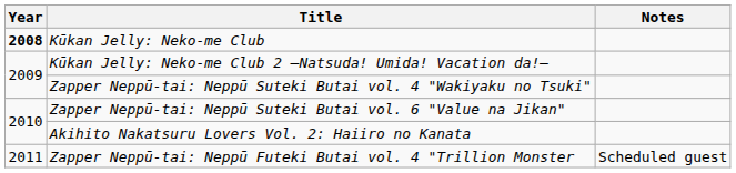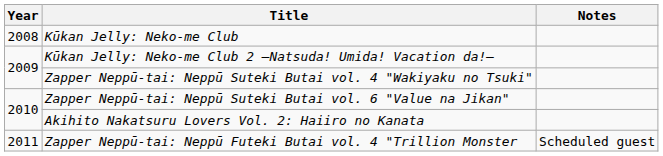Kūkan Jelly: Neko-me Club | Year: bold -> normal
